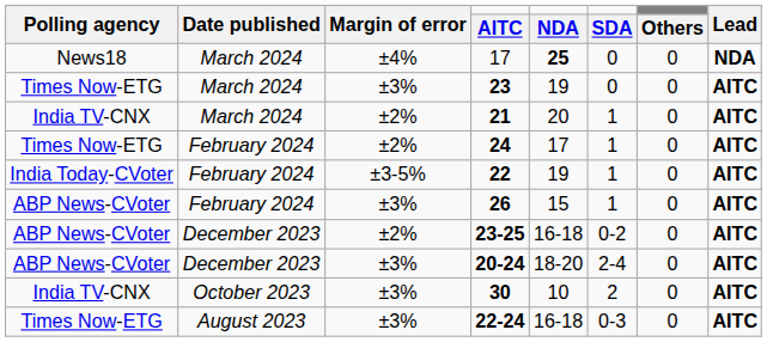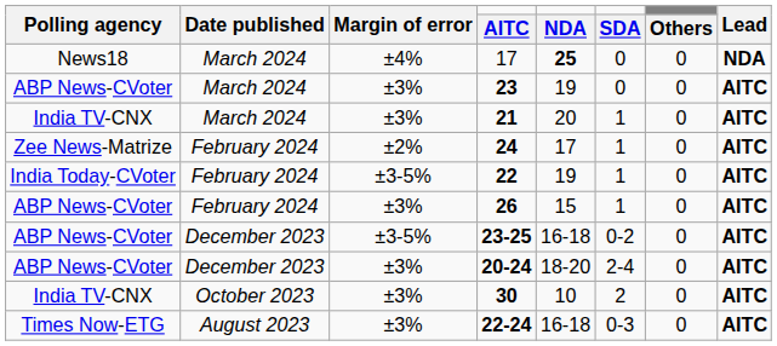23 | Polling agency: Times Now-ETG -> ABP News-CVoter
21 | Margin of error: ±2% -> ±3%
24 | Polling agency: Times Now-ETG -> Zee News-Matrize
23-25 | Margin of error: ±2% -> ±3-5%
